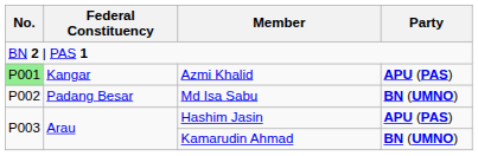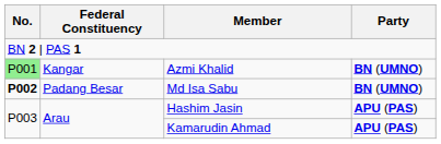Azmi Khalid | Party: APU (PAS) -> BN (UMNO)
Md Isa Sabu | No.: normal -> bold
Kamarudin Ahmad | Party: BN (UMNO) -> APU (PAS)
